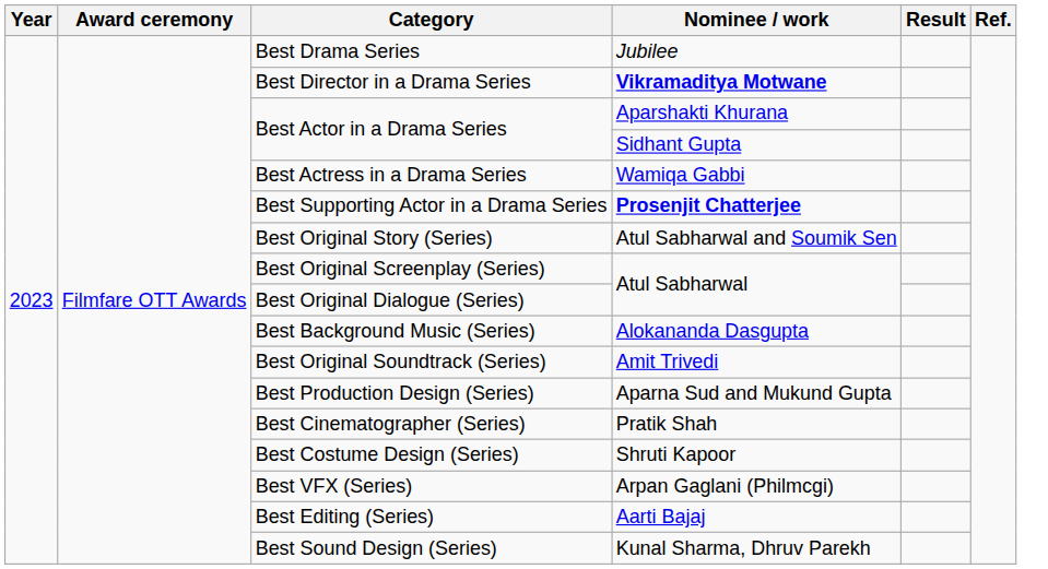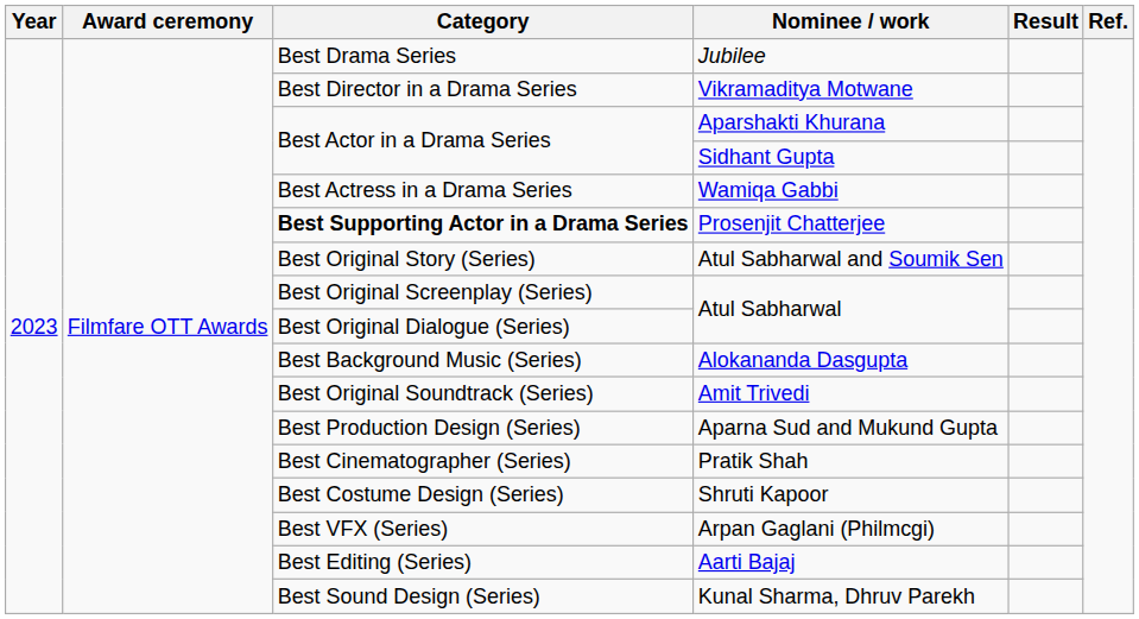Best Director in a Drama Series | Nominee / work: bold -> normal
Best Supporting Actor in a Drama Series | Category: normal -> bold
Best Supporting Actor in a Drama Series | Nominee / work: bold -> normal
